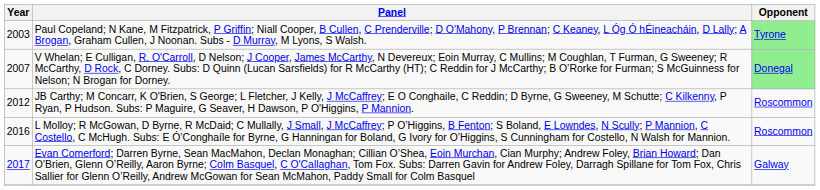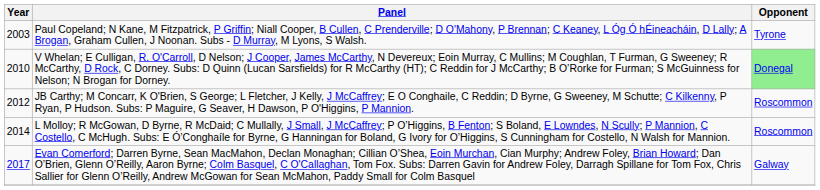row 2 | Opponent: lightgreen background -> no background
row 3 | Year: 2007 -> 2010
row 5 | Year: 2016 -> 2014
